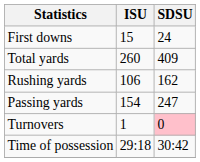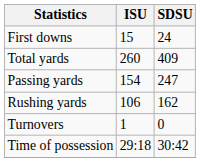rows swapped: Rushing yards <-> Passing yards
Turnovers | SDSU: pink background -> no background
